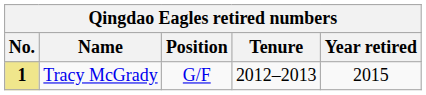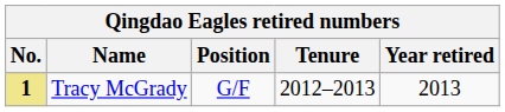Tracy McGrady | Year retired: 2015 -> 2013
